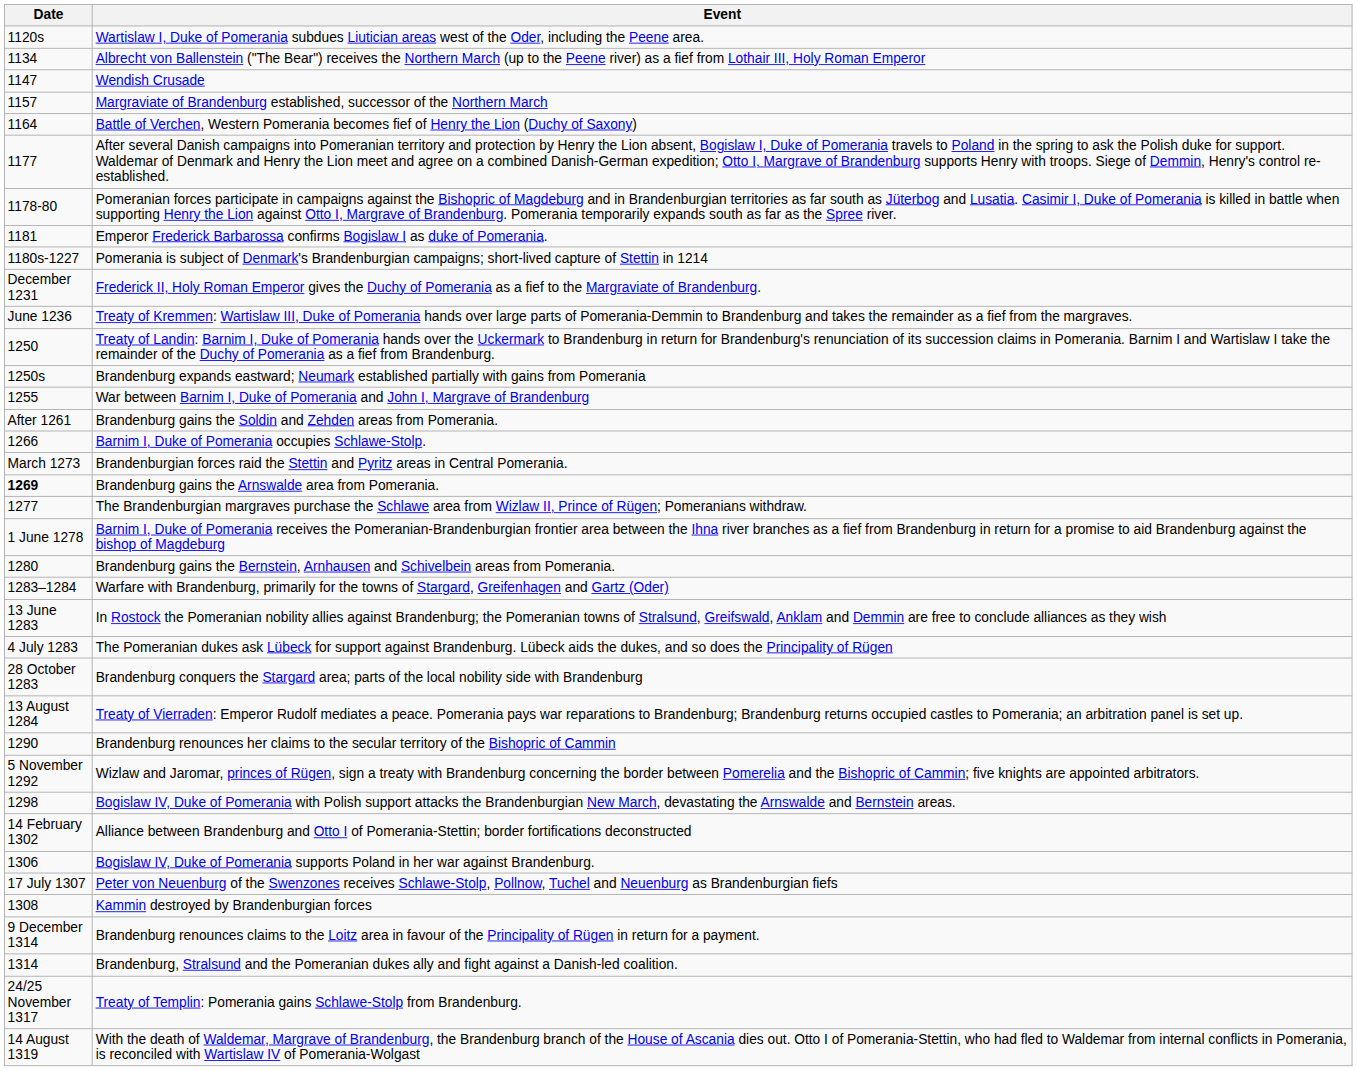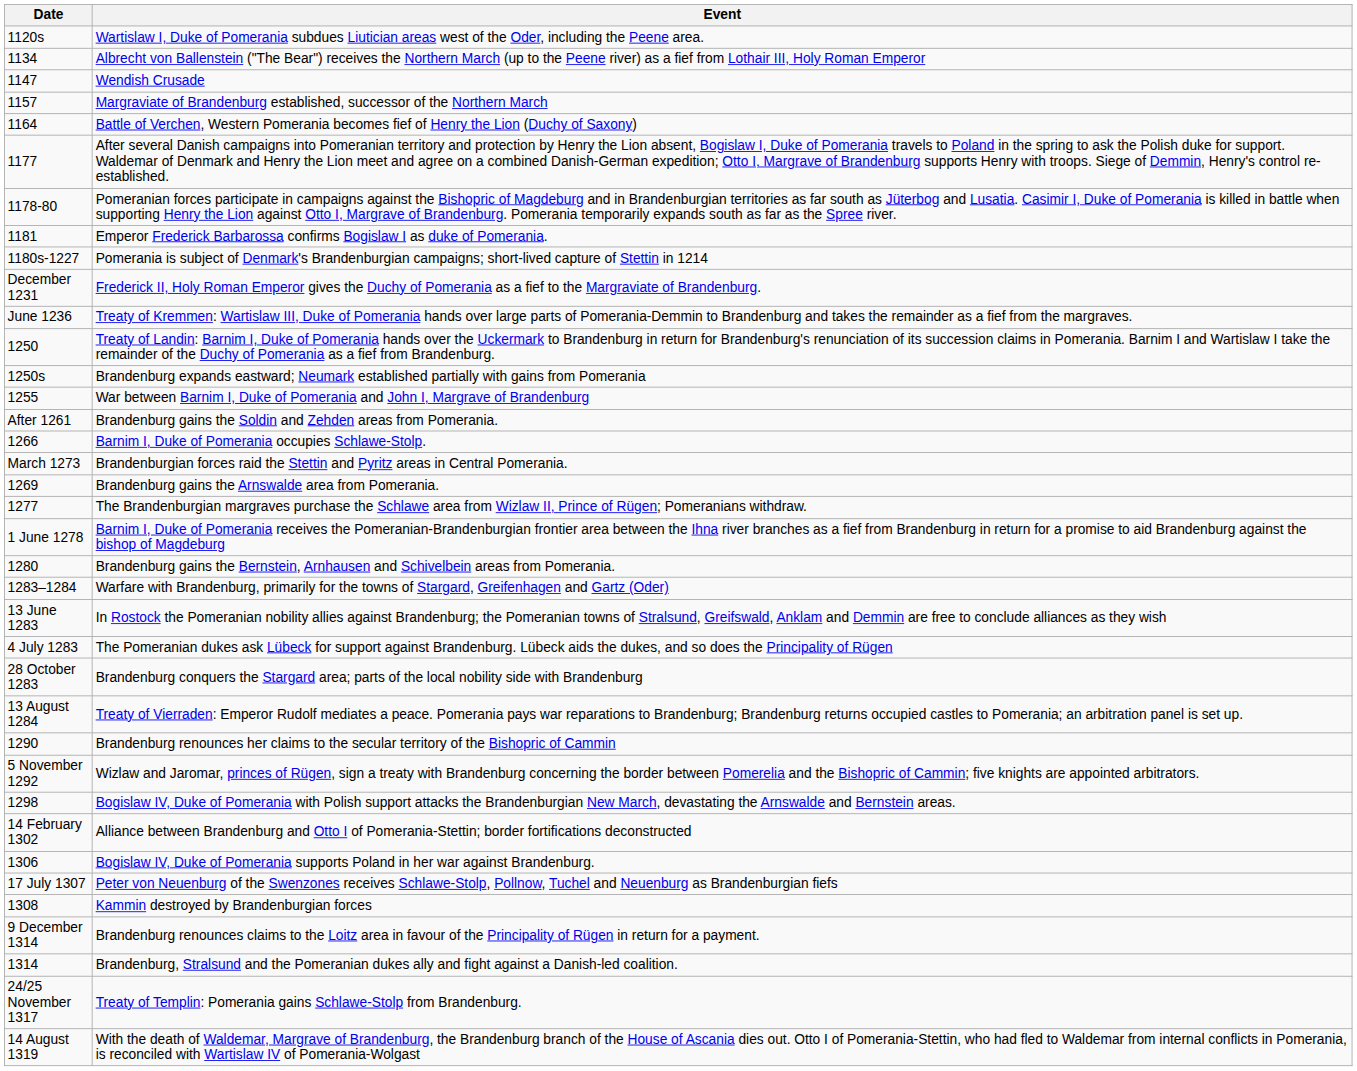Brandenburg gains the Arnswalde area from Pomerania. | Date: bold -> normal
